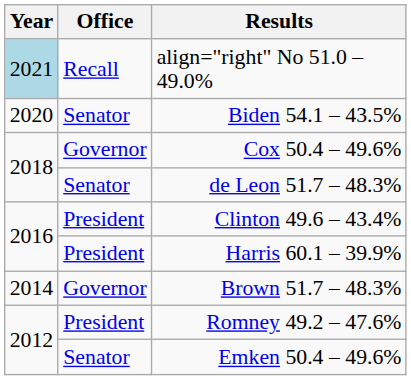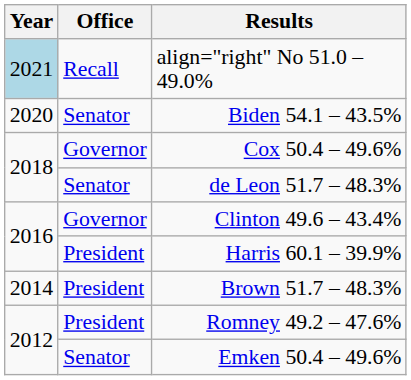Clinton 49.6 – 43.4% | Office: President -> Governor
Brown 51.7 – 48.3% | Office: Governor -> President
